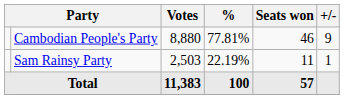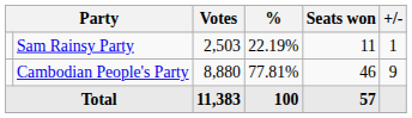rows swapped: Cambodian People's Party <-> Sam Rainsy Party
